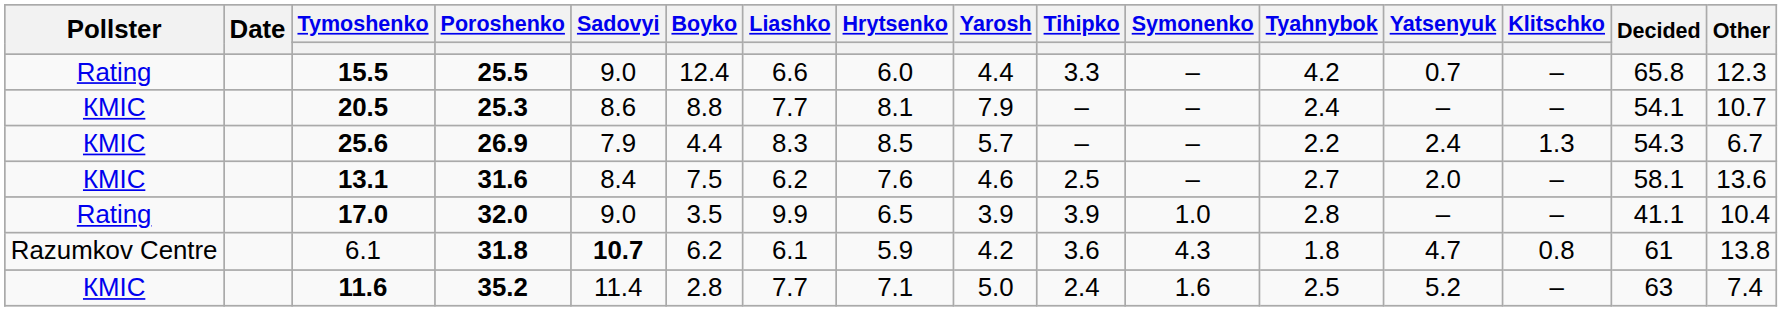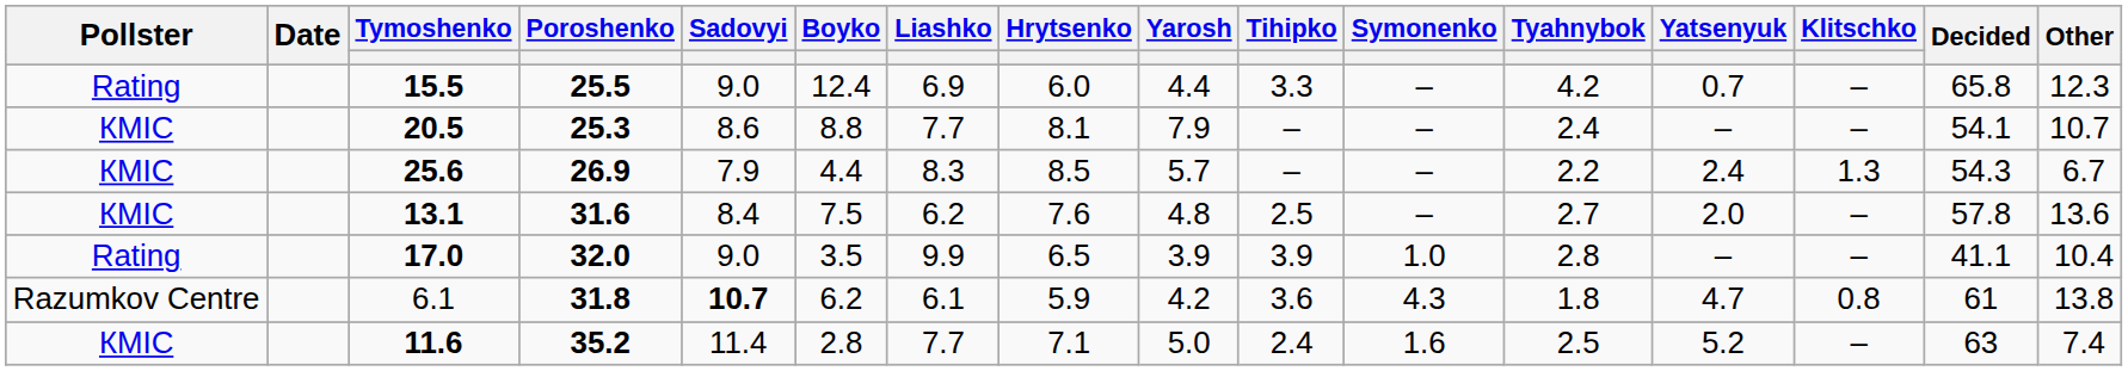15.5 | Liashko: 6.6 -> 6.9
13.1 | Yarosh: 4.6 -> 4.8
13.1 | Decided: 58.1 -> 57.8
